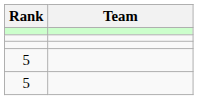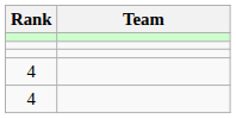row 5 | Rank: 5 -> 4
row 6 | Rank: 5 -> 4
